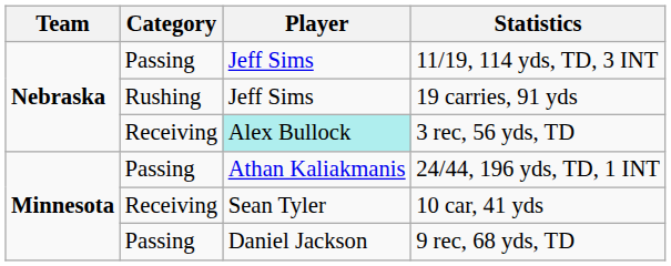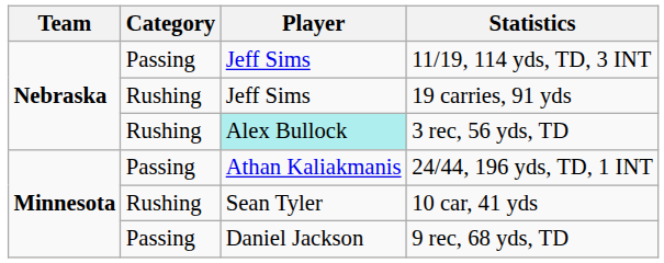3 rec, 56 yds, TD | Category: Receiving -> Rushing
10 car, 41 yds | Category: Receiving -> Rushing
